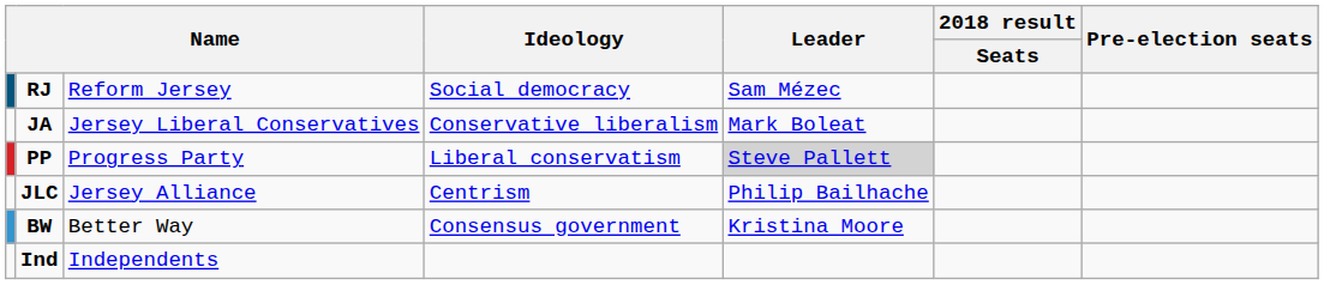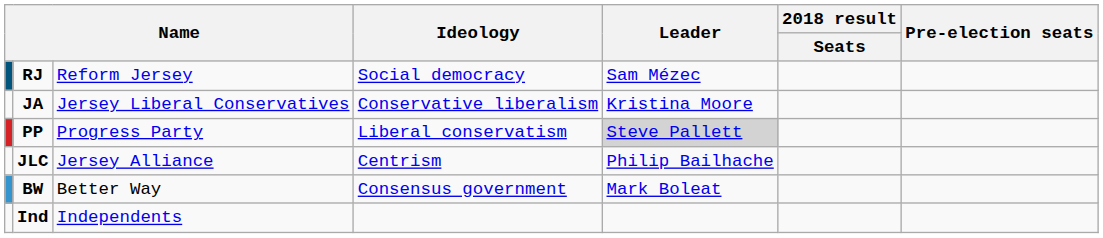JA | Leader: Mark Boleat -> Kristina Moore
BW | Leader: Kristina Moore -> Mark Boleat
